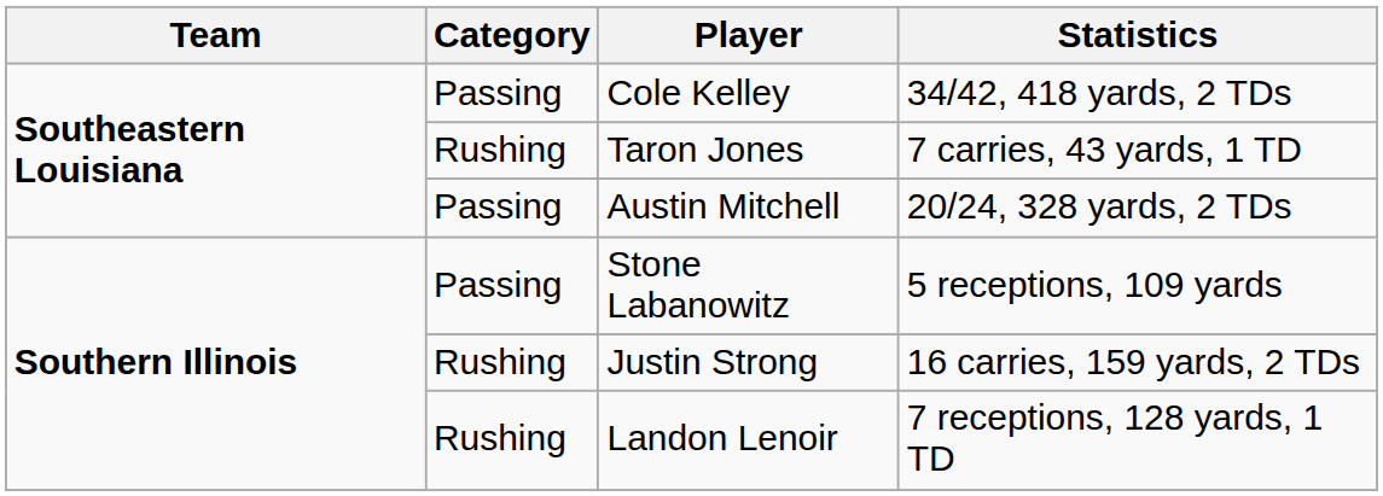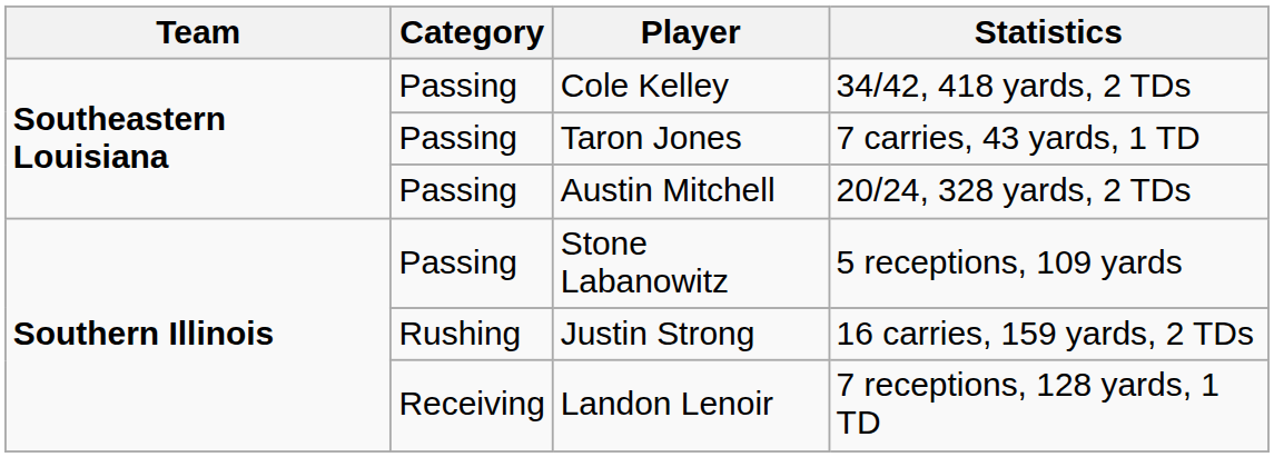Taron Jones | Category: Rushing -> Passing
Landon Lenoir | Category: Rushing -> Receiving
